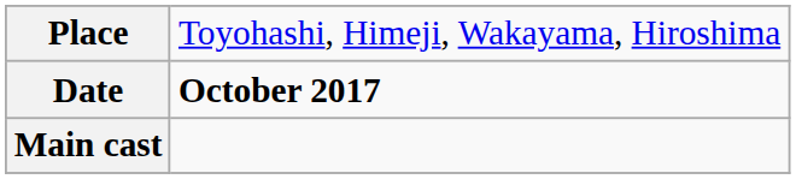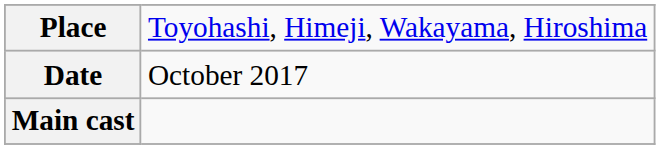Date | column 2: bold -> normal
